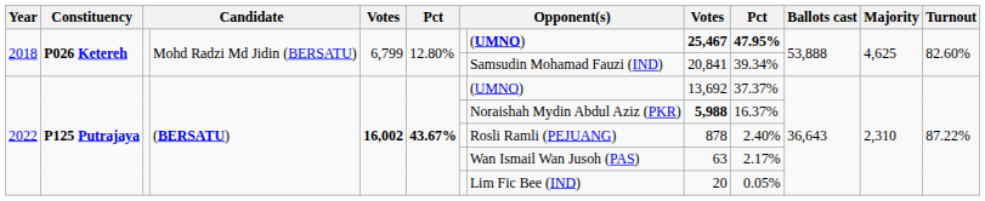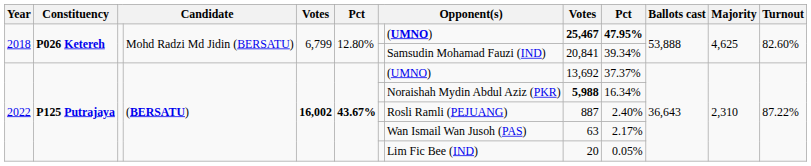row 5 | column 10: 16.37% -> 16.34%
row 6 | column 9: 878 -> 887
